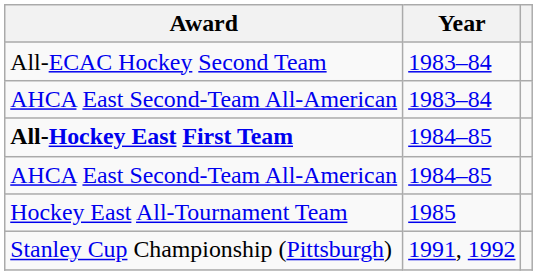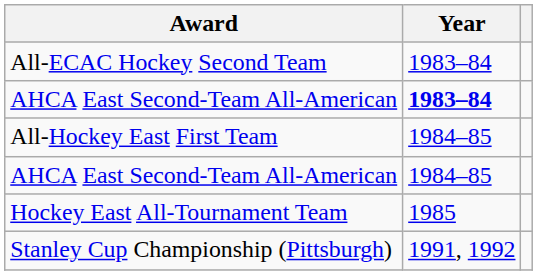AHCA East Second-Team All-American / 1983–84 | Year: normal -> bold
All-Hockey East First Team | Award: bold -> normal
